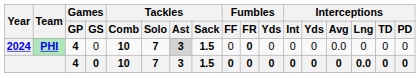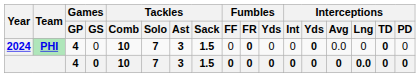PHI | Tackles / Ast: lightgrey background -> no background
PHI | Interceptions / Yds: normal -> bold
PHI | Interceptions / TD: normal -> bold
